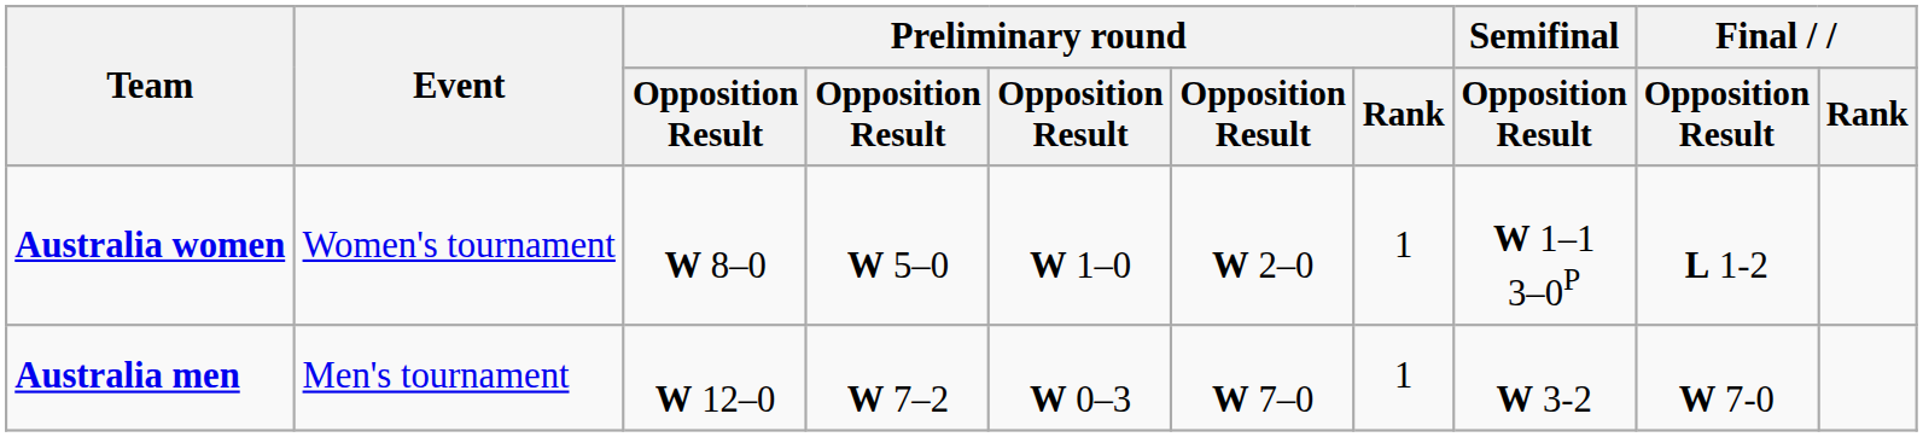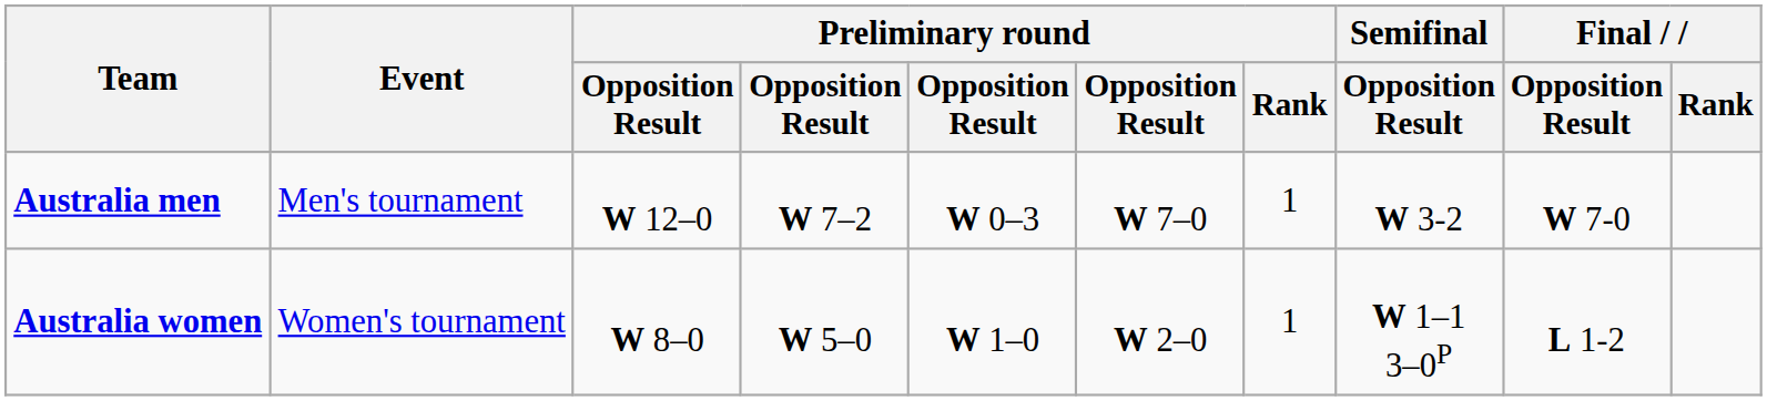rows swapped: Australia men <-> Australia women
